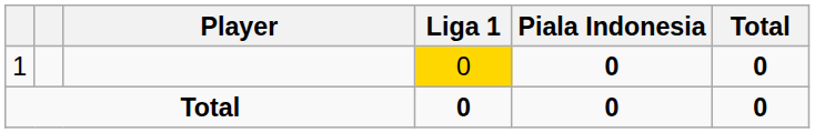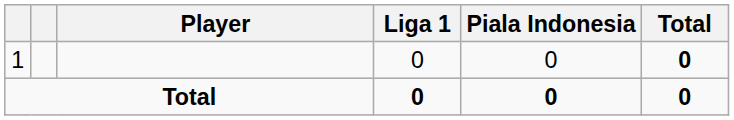1 | Liga 1: gold background -> no background
1 | Piala Indonesia: bold -> normal
